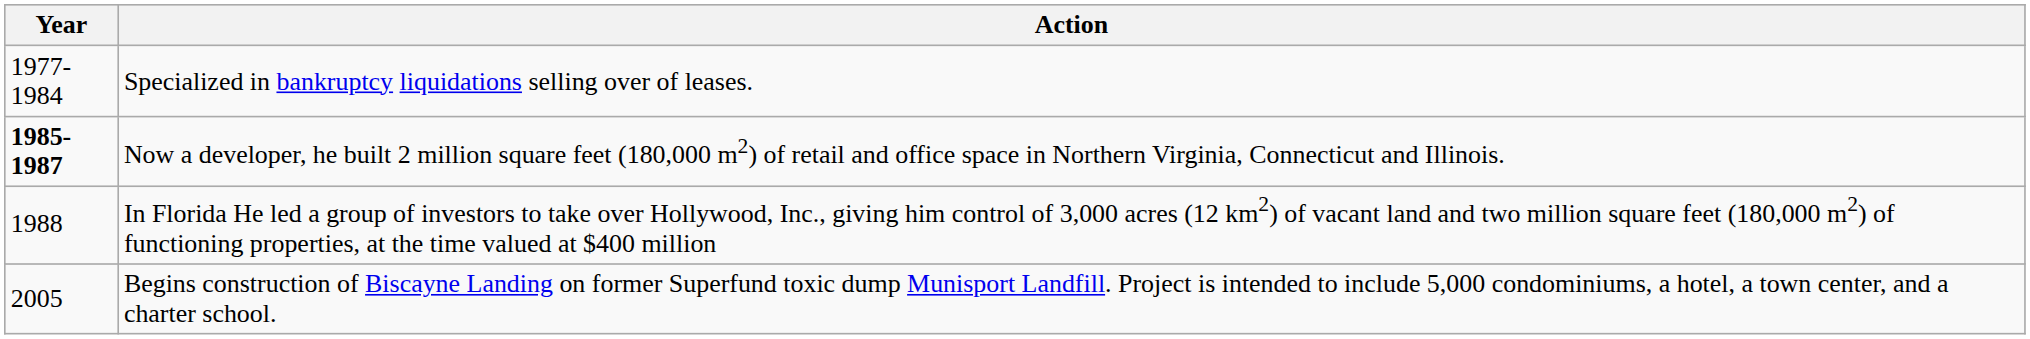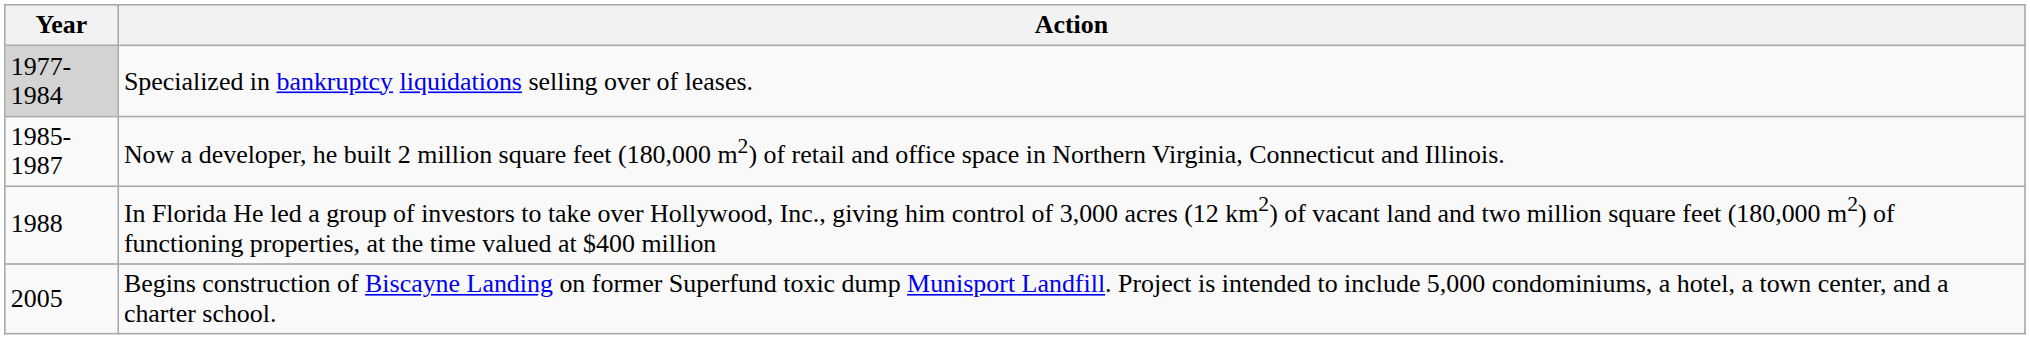row 2 | Year: no background -> lightgrey background
row 3 | Year: bold -> normal
